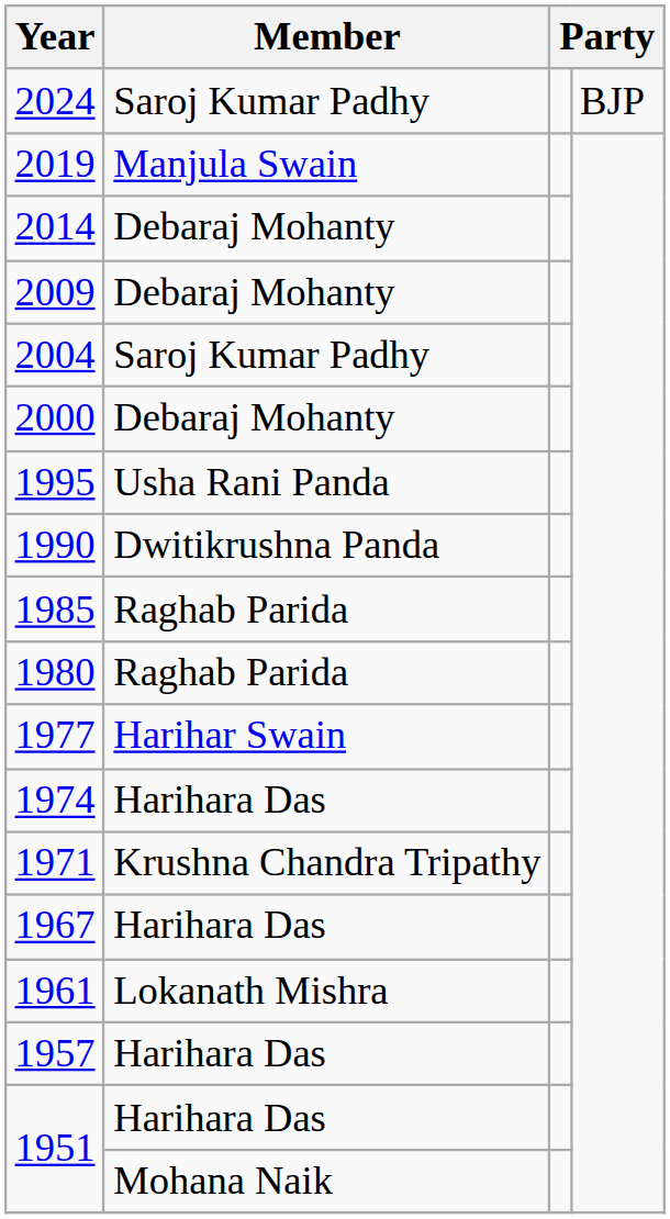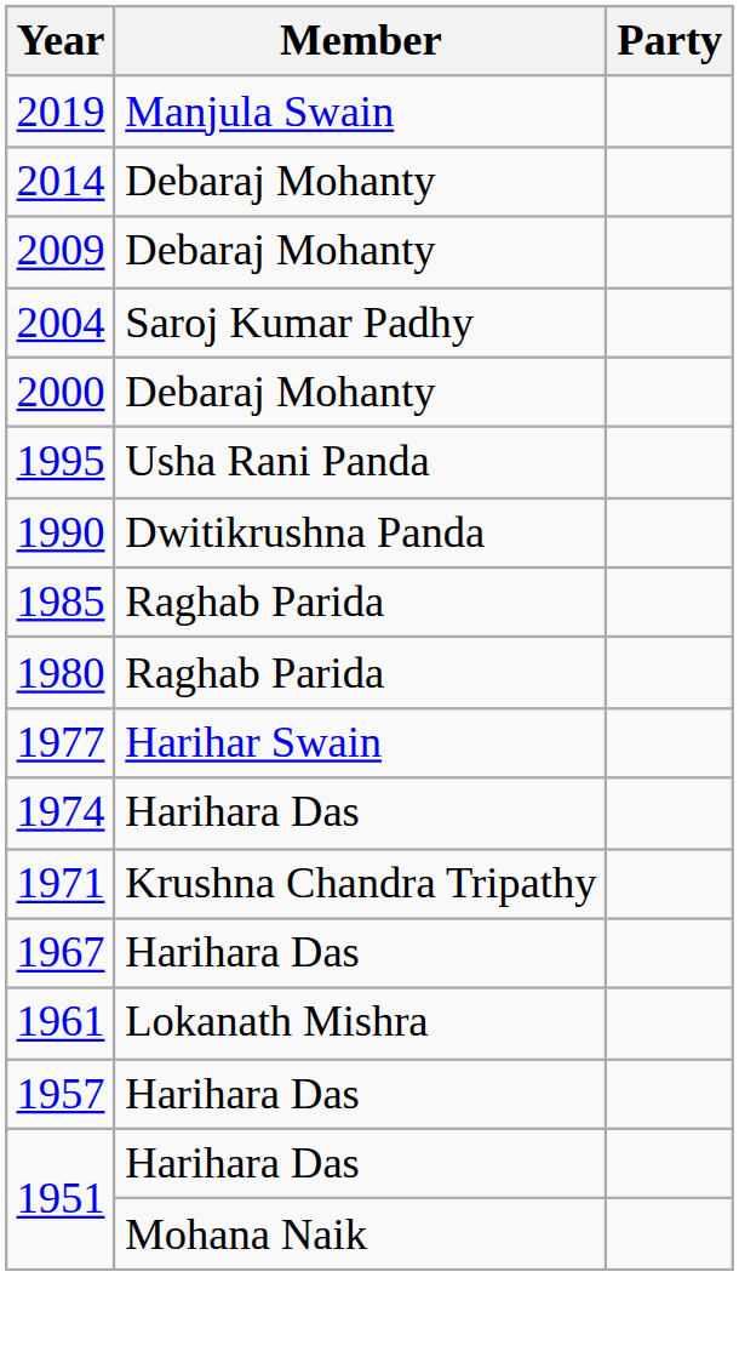- row: 2024 | Saroj Kumar Padhy | BJP
